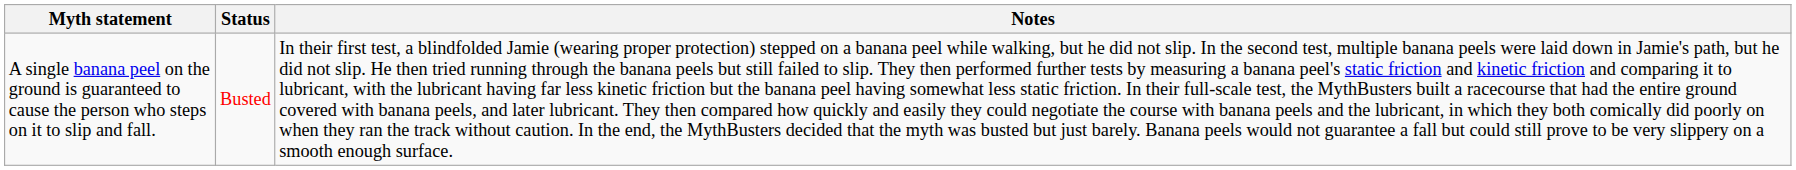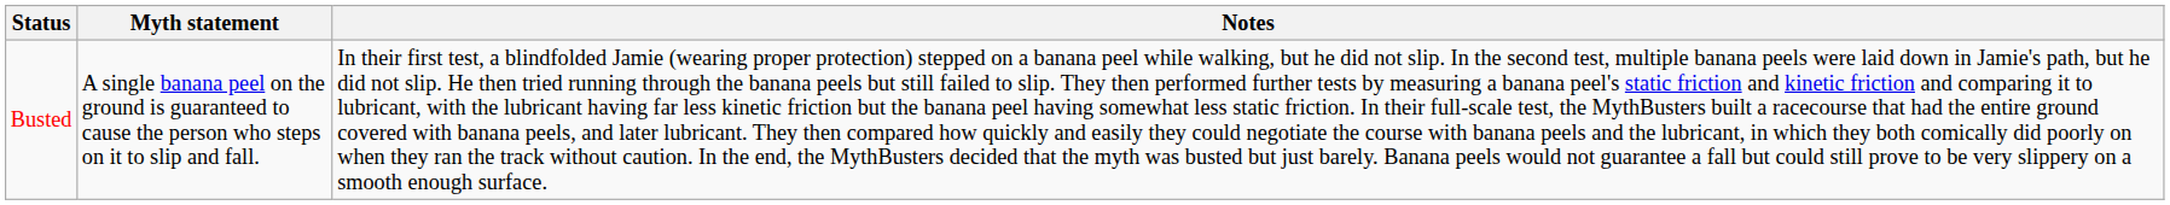columns swapped: Myth statement <-> Status
